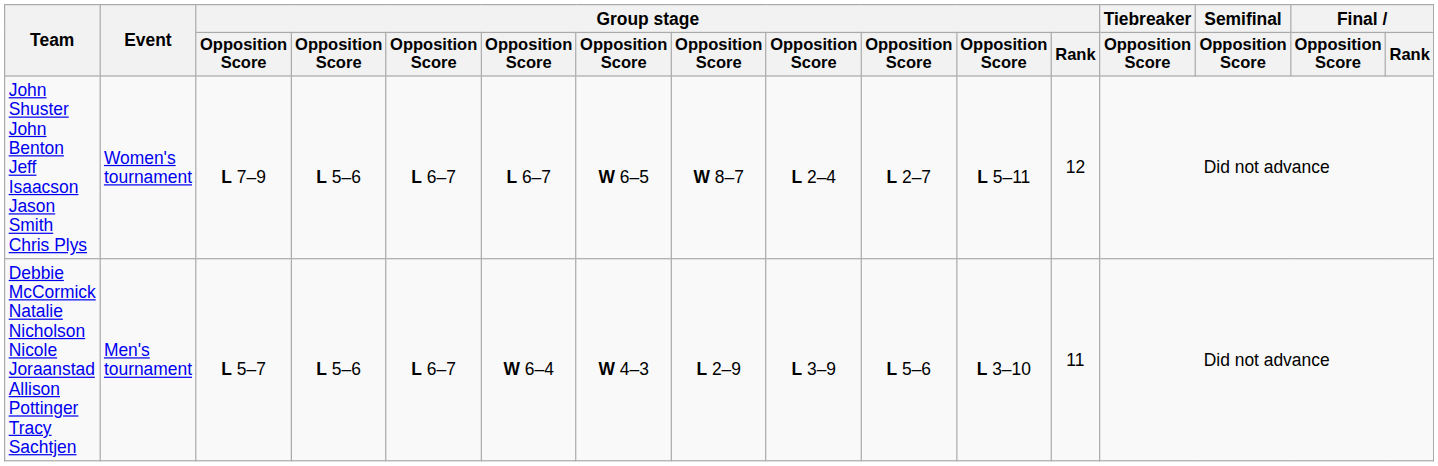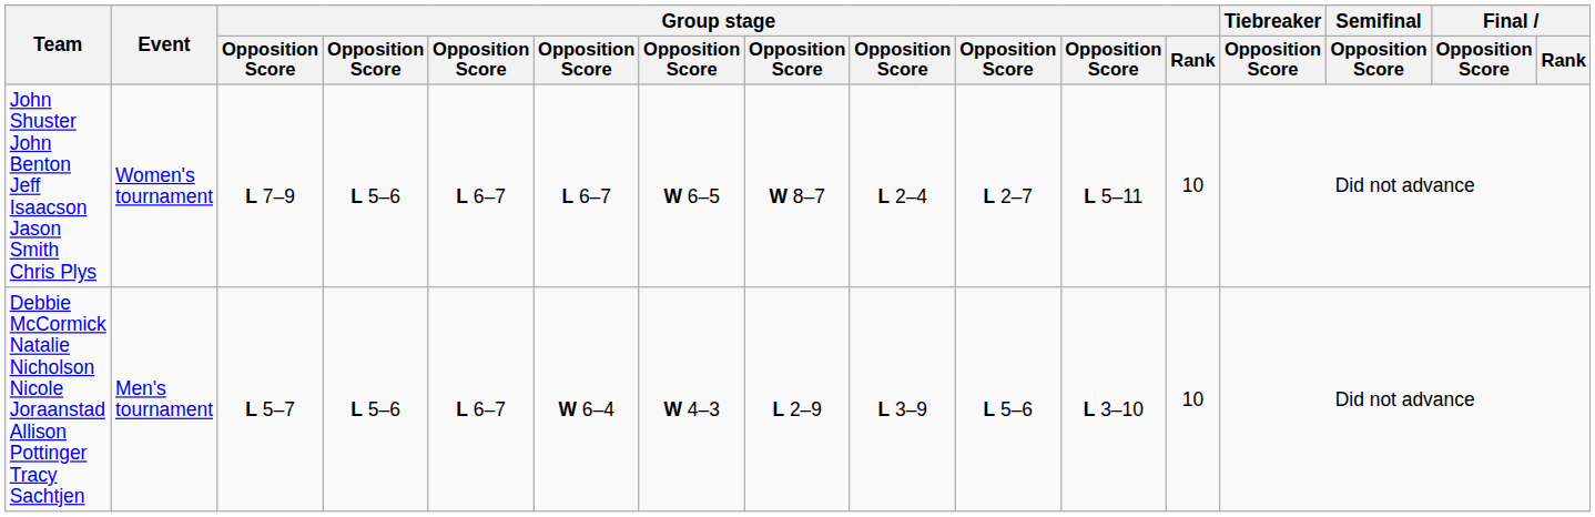row 3 | Group stage / Rank: 12 -> 10
row 4 | Group stage / Rank: 11 -> 10
